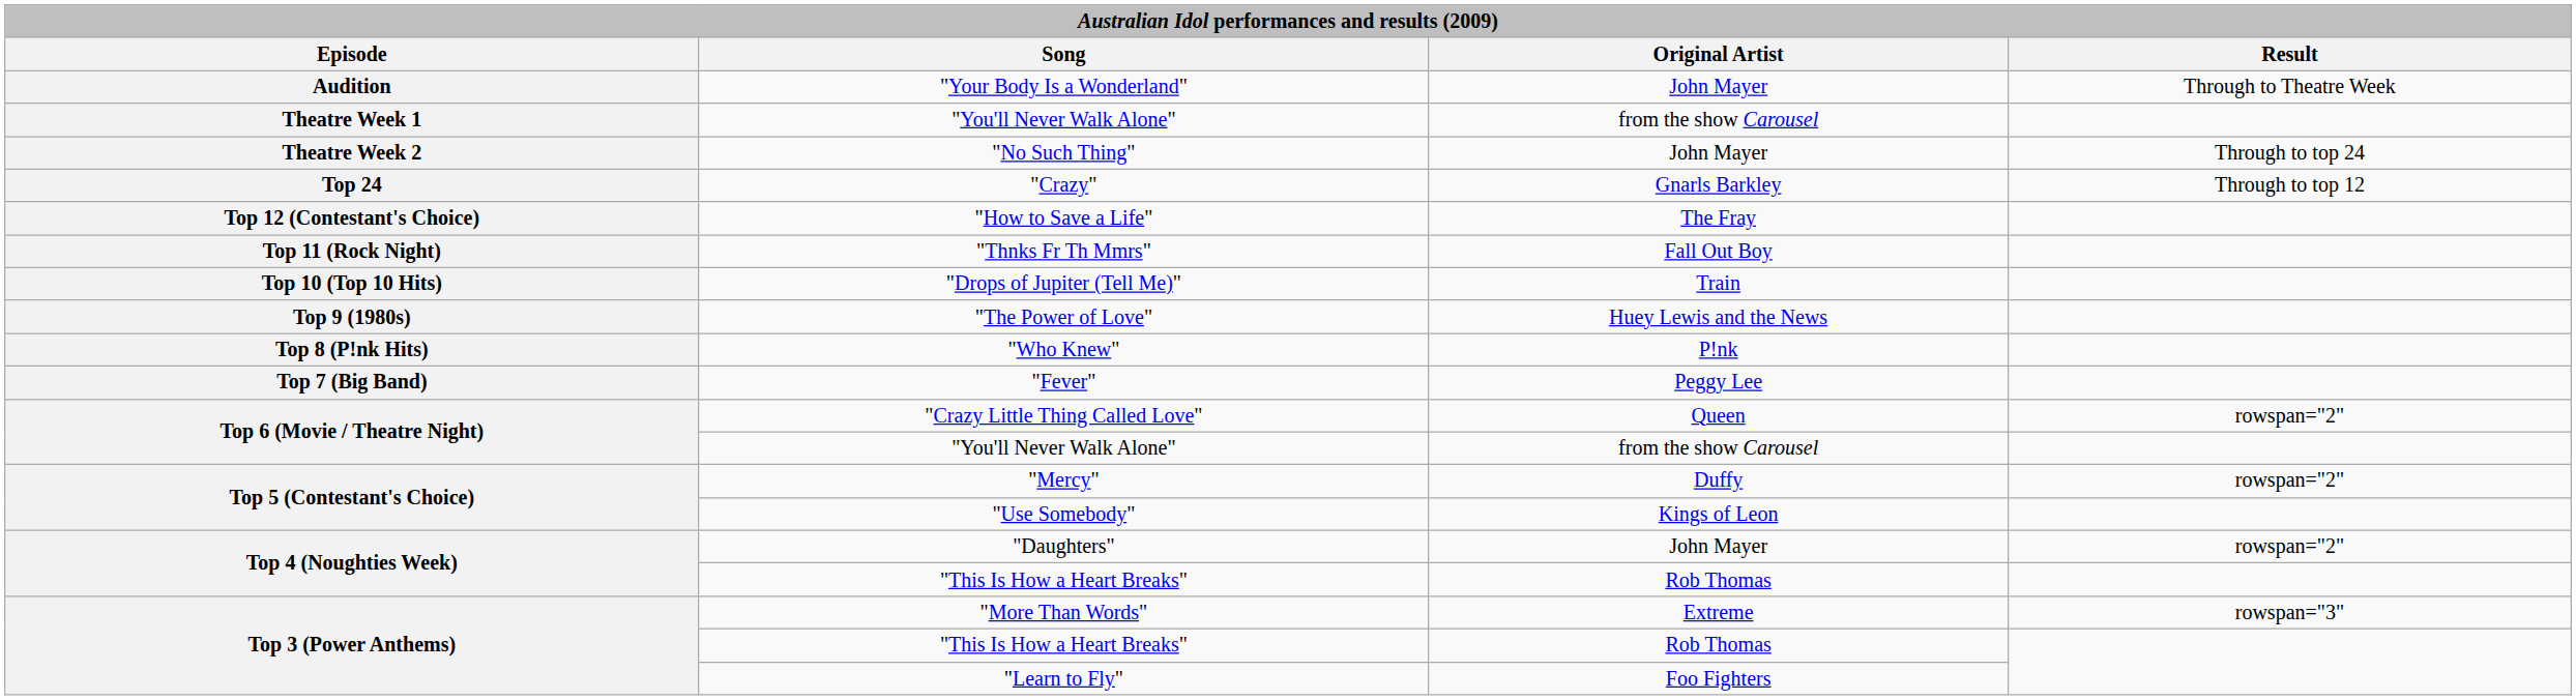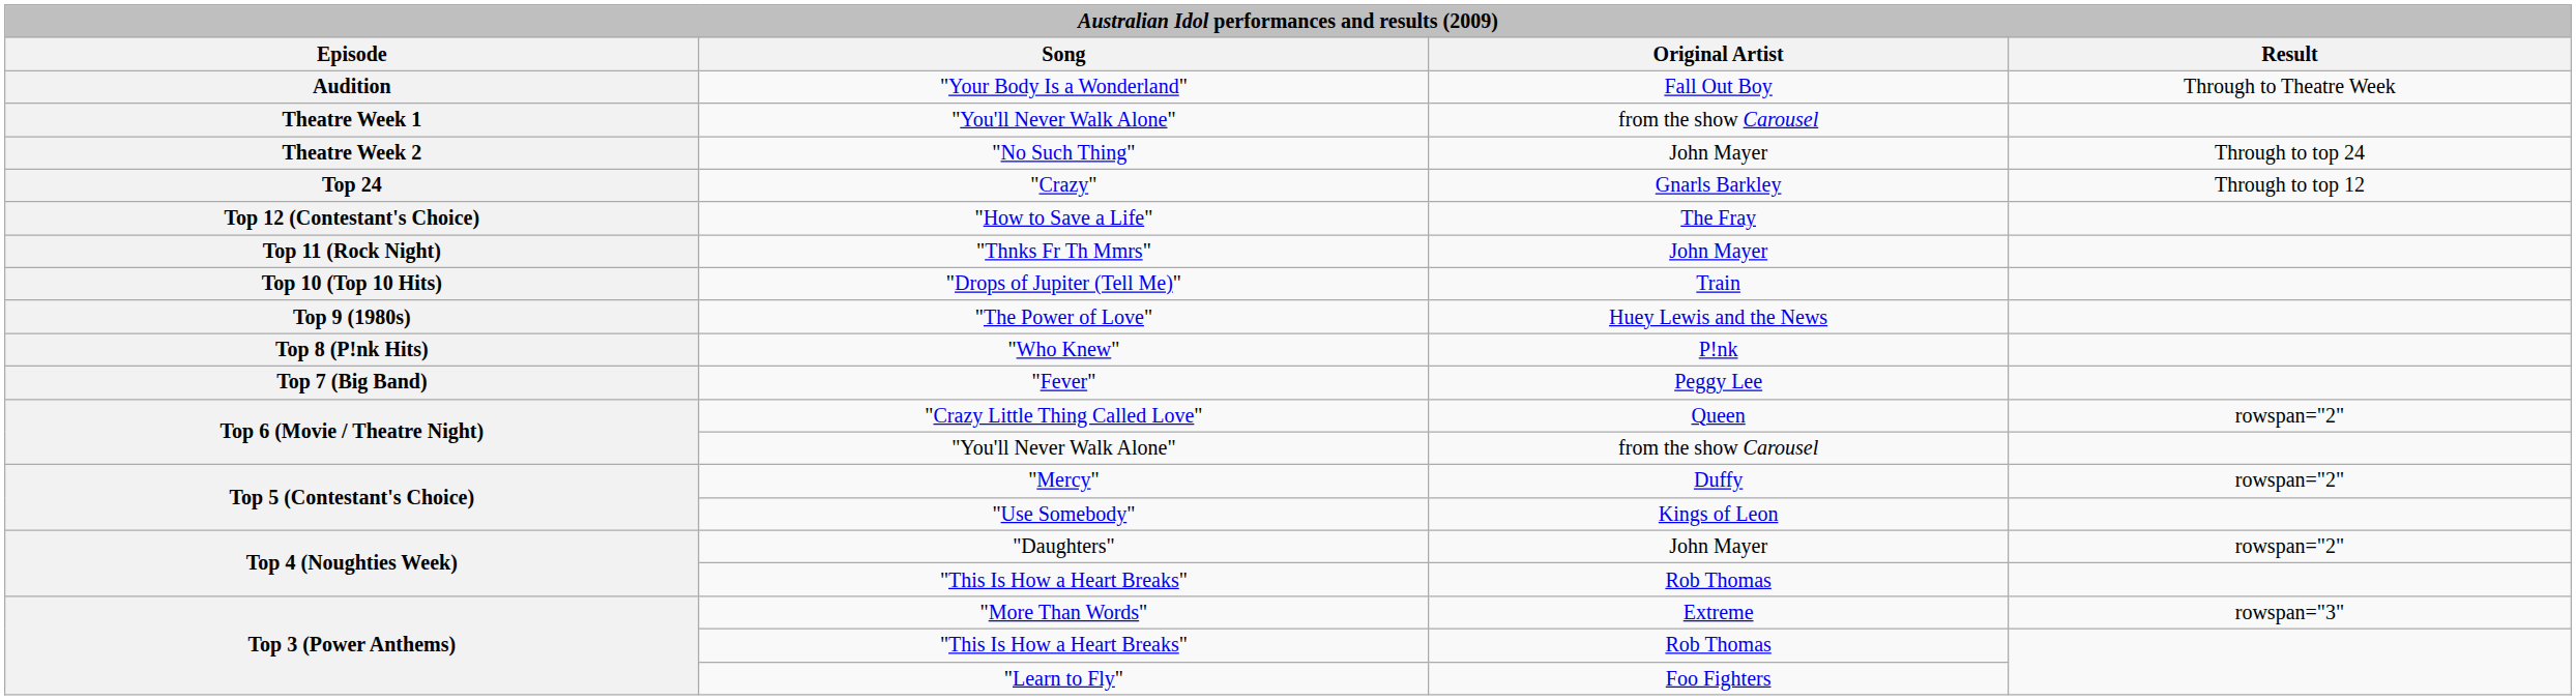"Your Body Is a Wonderland" | Original Artist: John Mayer -> Fall Out Boy
"Thnks Fr Th Mmrs" | Original Artist: Fall Out Boy -> John Mayer
